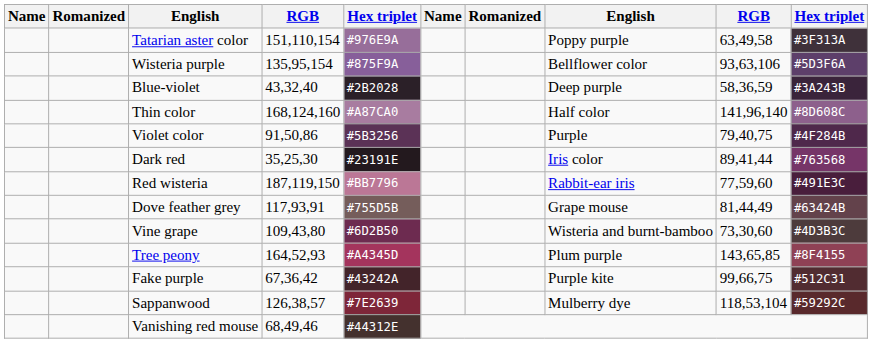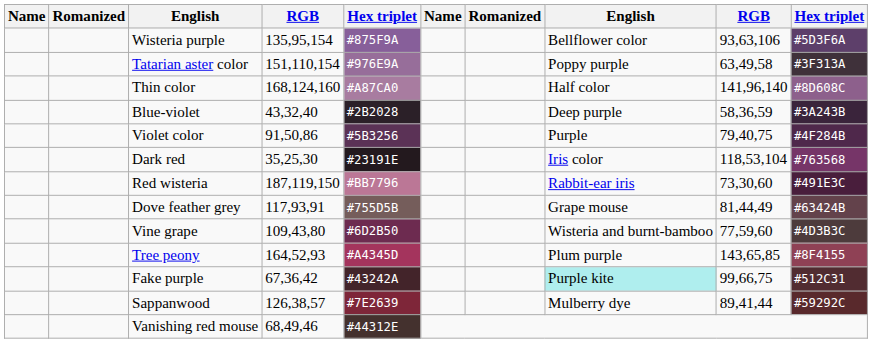rows swapped: Wisteria purple <-> Tatarian aster color
rows swapped: Blue-violet <-> Thin color
Dark red | column 9: 89,41,44 -> 118,53,104
Red wisteria | column 9: 77,59,60 -> 73,30,60
Vine grape | column 9: 73,30,60 -> 77,59,60
Fake purple | column 8: no background -> paleturquoise background
Sappanwood | column 9: 118,53,104 -> 89,41,44
